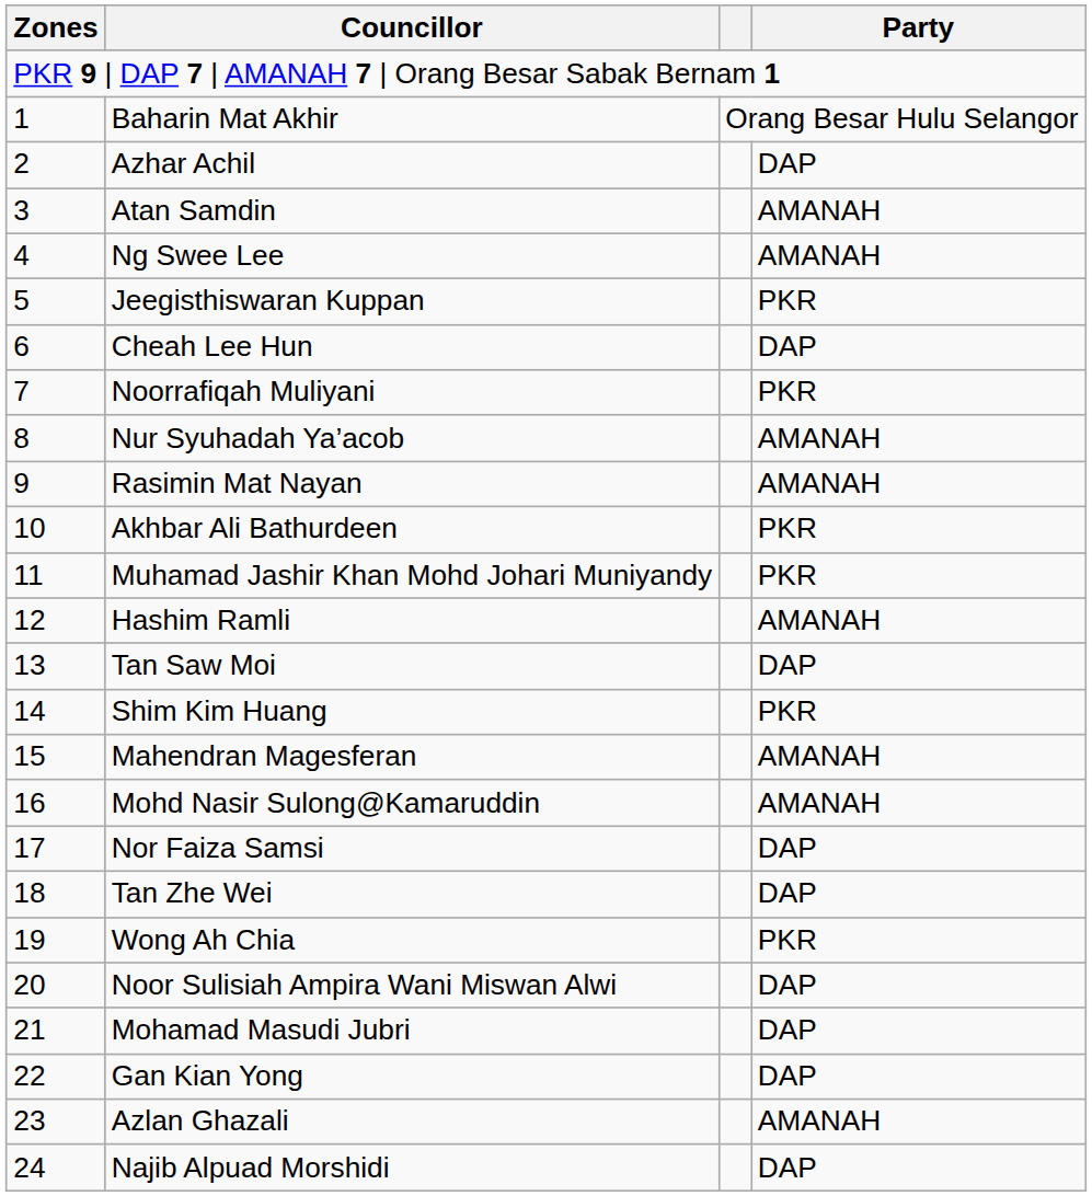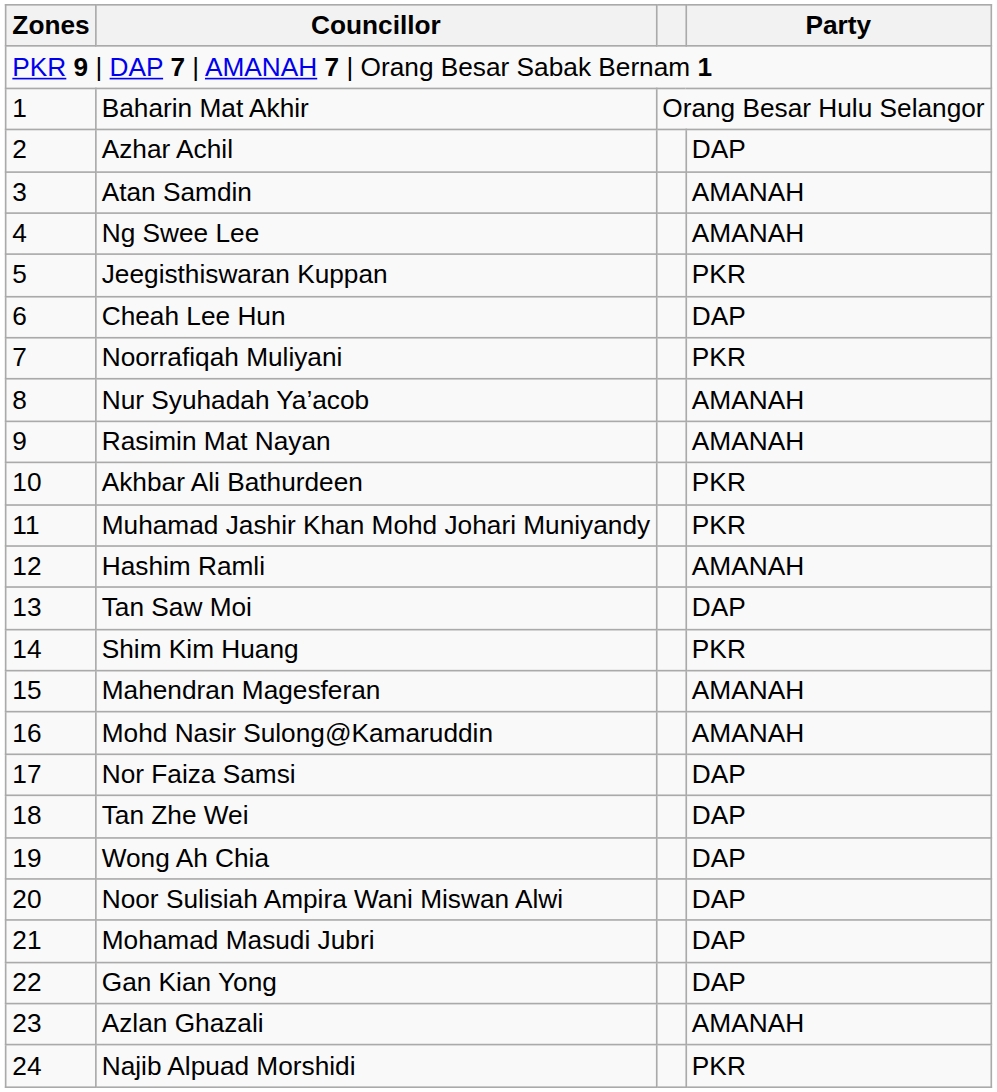Wong Ah Chia | Party: PKR -> DAP
Najib Alpuad Morshidi | Party: DAP -> PKR
